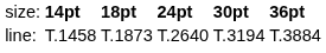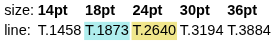line: | column 3: no background -> paleturquoise background
line: | column 4: no background -> khaki background
